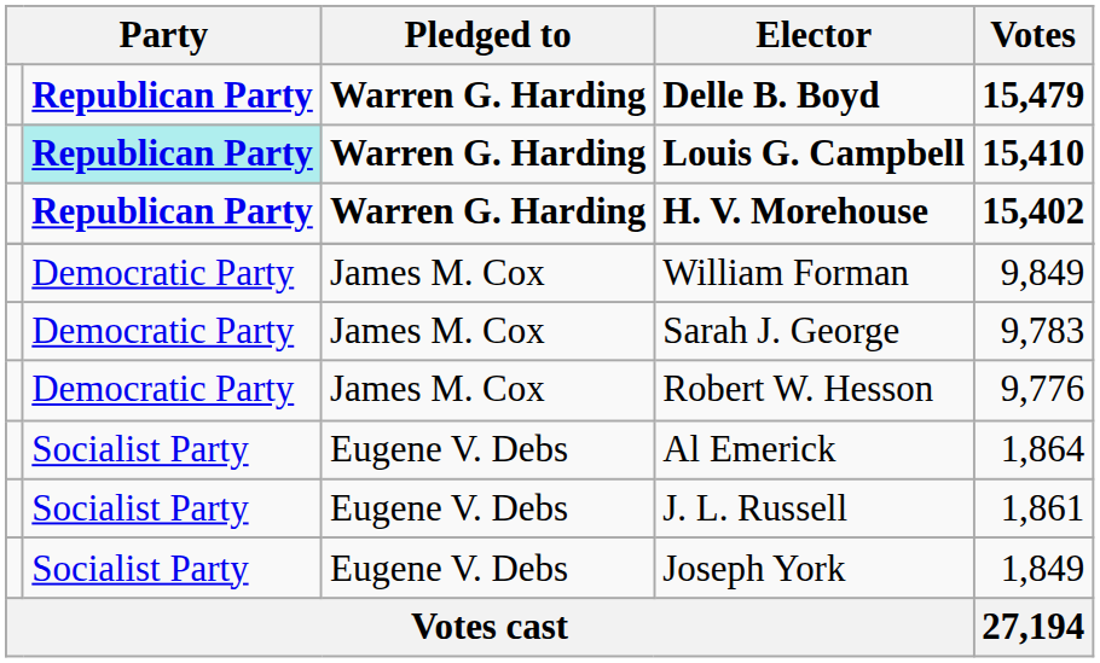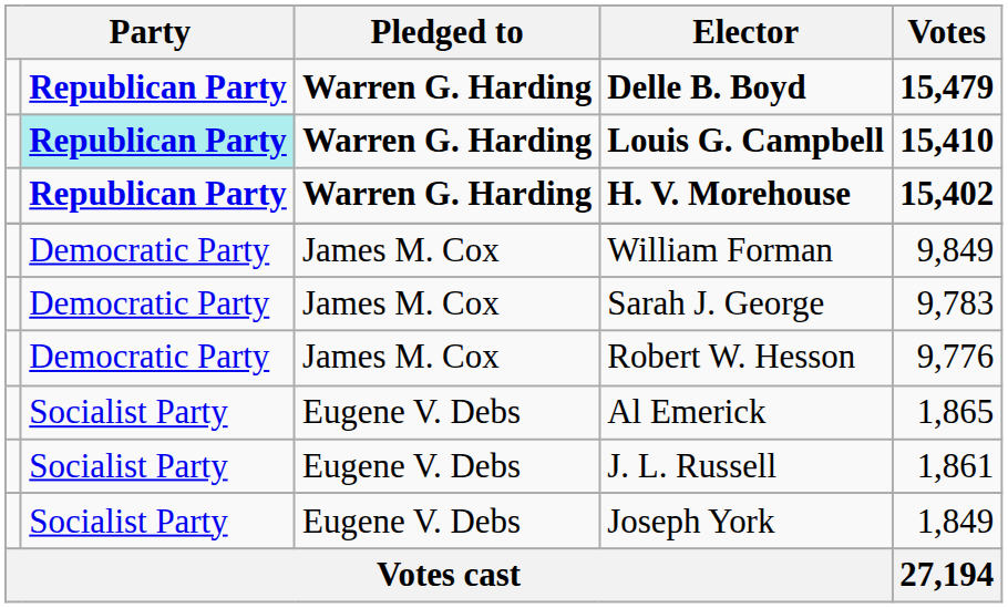Al Emerick | Votes: 1,864 -> 1,865
